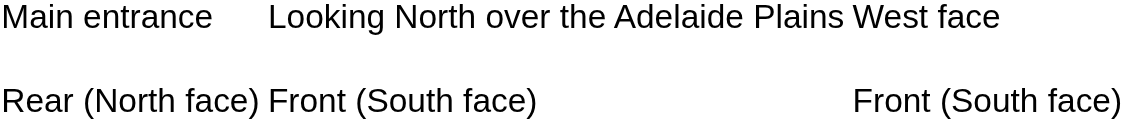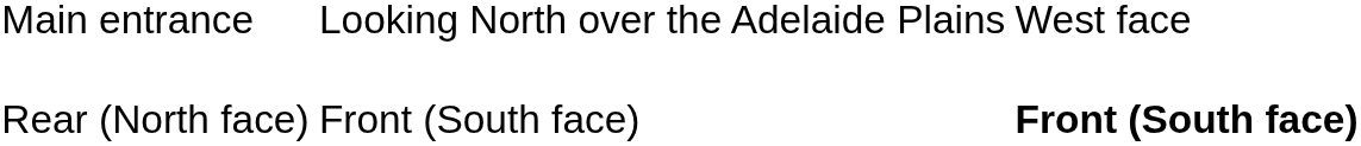Rear (North face) | column 3: normal -> bold
